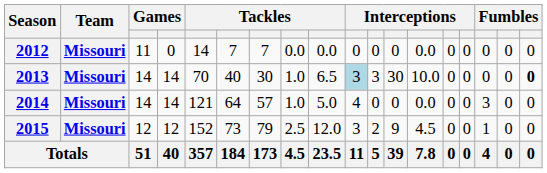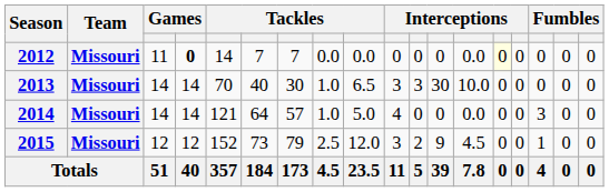2012 | column 4: normal -> bold
2012 | column 14: no background -> lightyellow background
2013 | column 10: lightblue background -> no background
2013 | column 18: bold -> normal
